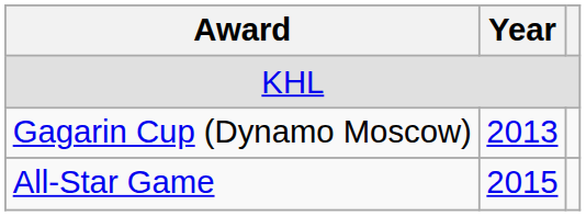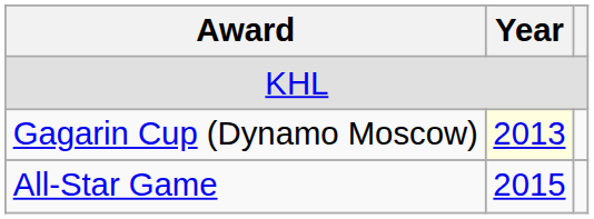Gagarin Cup (Dynamo Moscow) | Year: no background -> lightyellow background
